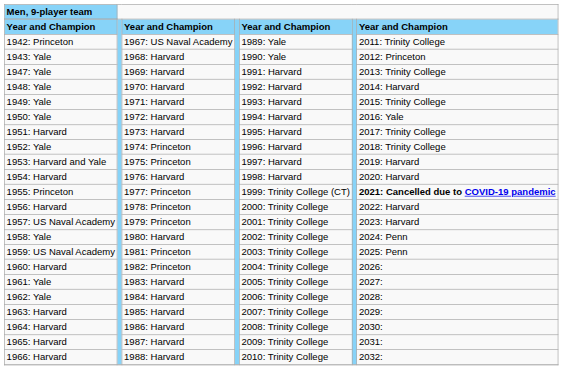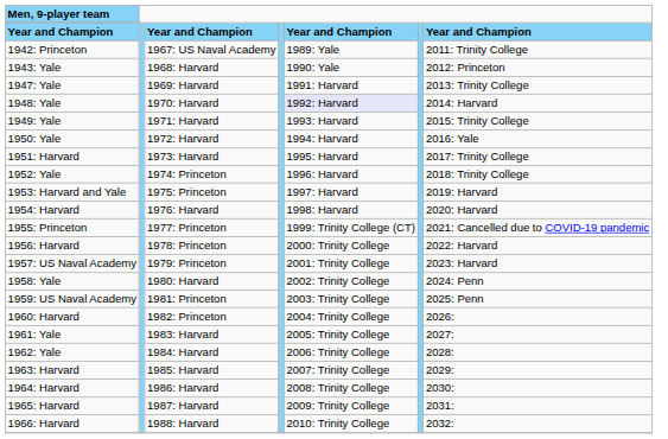1948: Yale | column 5: no background -> lavender background
1955: Princeton | column 7: bold -> normal
